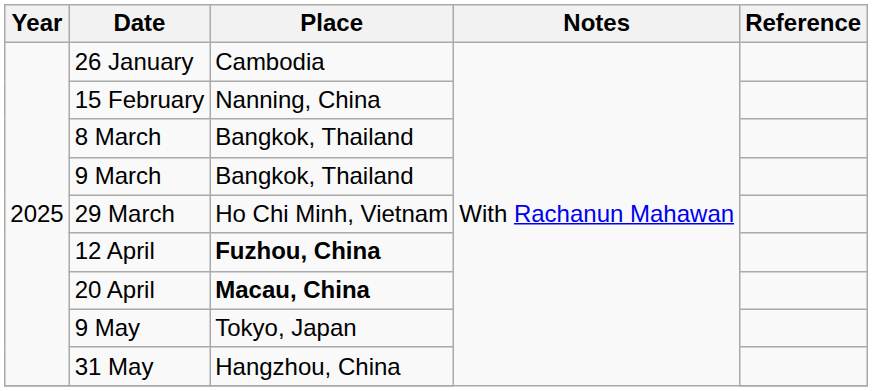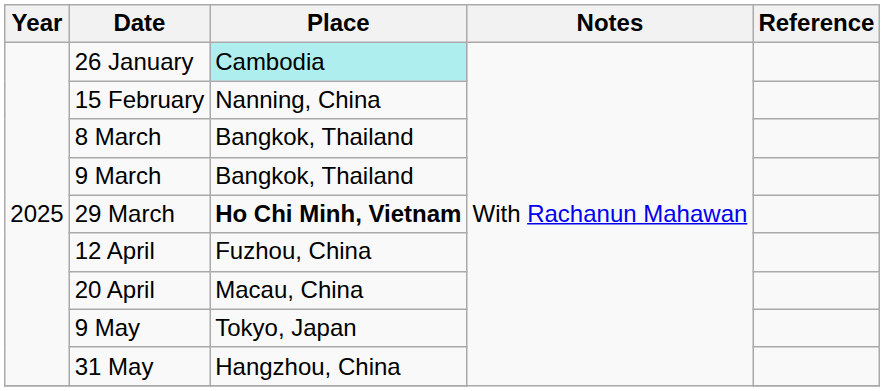26 January | Place: no background -> paleturquoise background
29 March | Place: normal -> bold
12 April | Place: bold -> normal
20 April | Place: bold -> normal
